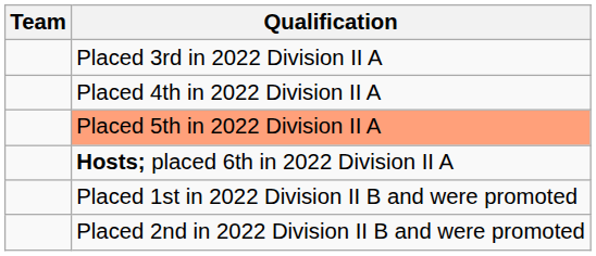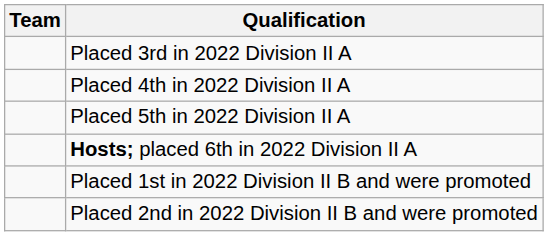Placed 5th in 2022 Division II A | Qualification: lightsalmon background -> no background
